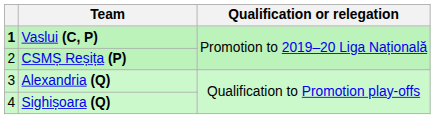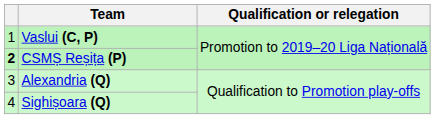Vaslui (C, P) | column 1: bold -> normal
CSMȘ Reșița (P) | column 1: normal -> bold
